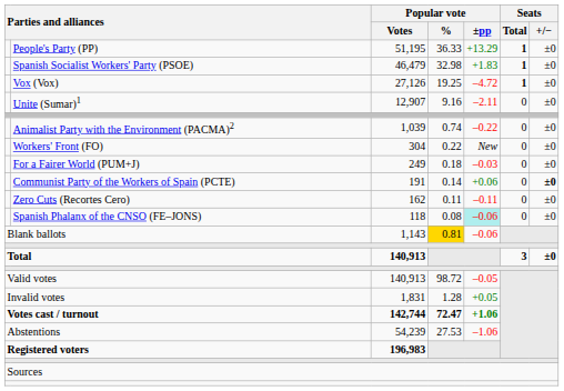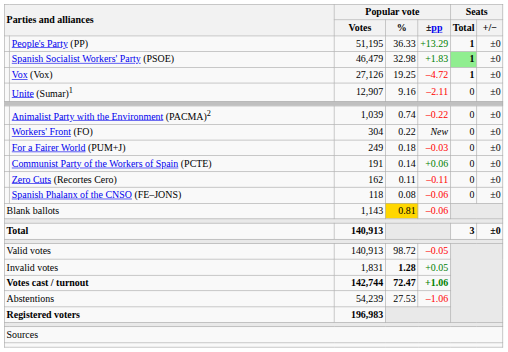Spanish Socialist Workers' Party (PSOE) | Seats / Total: no background -> lightgreen background
Communist Party of the Workers of Spain (PCTE) | Seats / +/−: bold -> normal
Spanish Phalanx of the CNSO (FE–JONS) | Popular vote / ±pp: paleturquoise background -> no background
Invalid votes | Popular vote / %: normal -> bold
